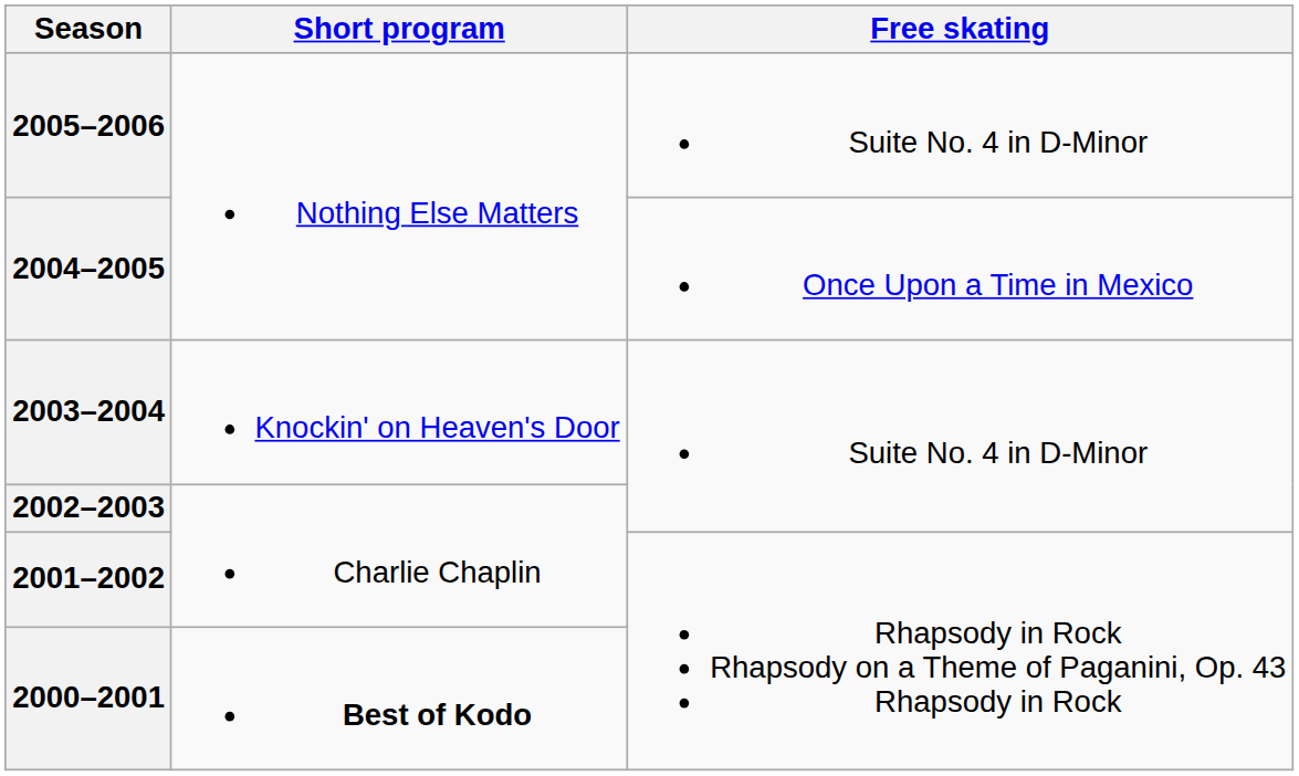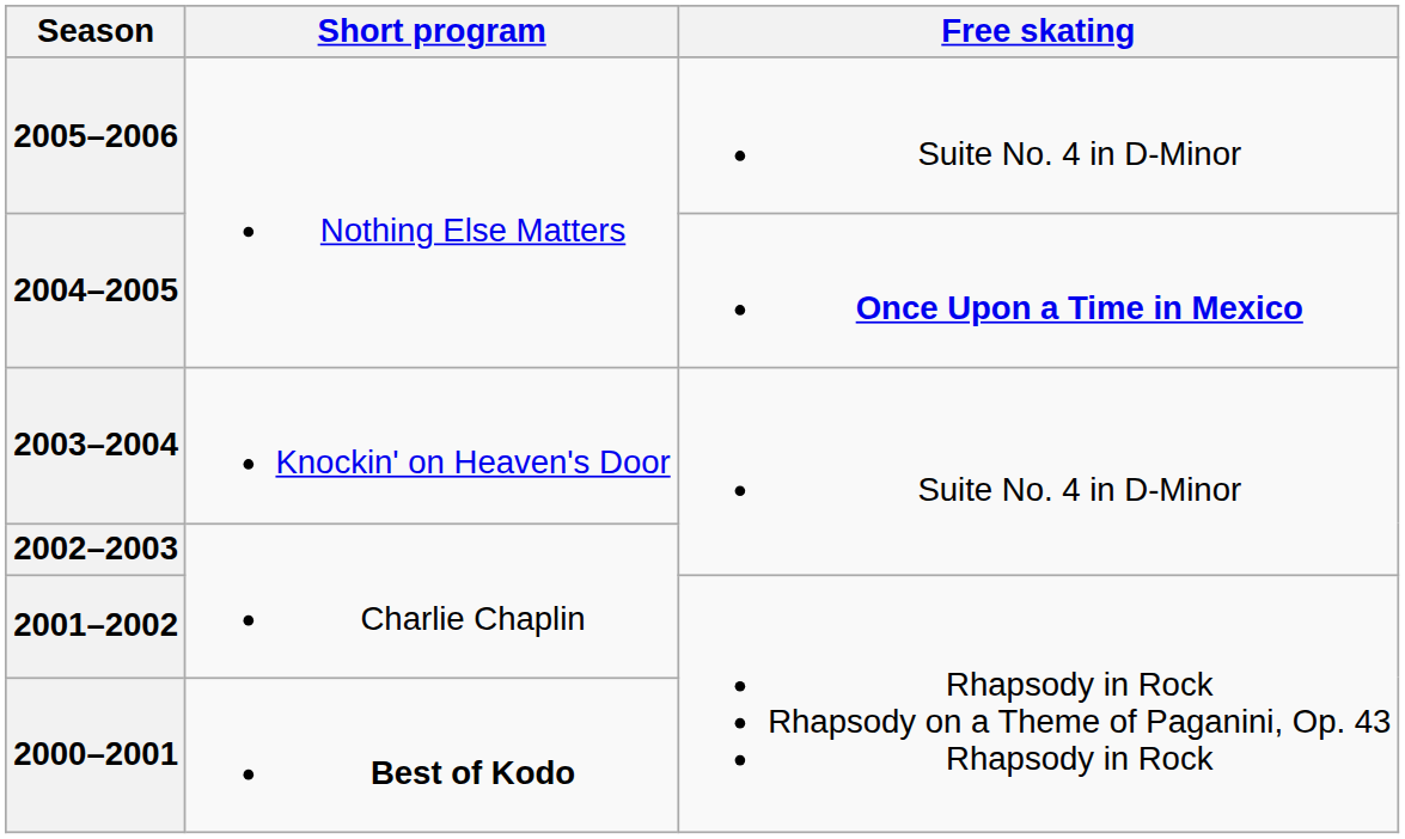2004–2005 | Free skating: normal -> bold
